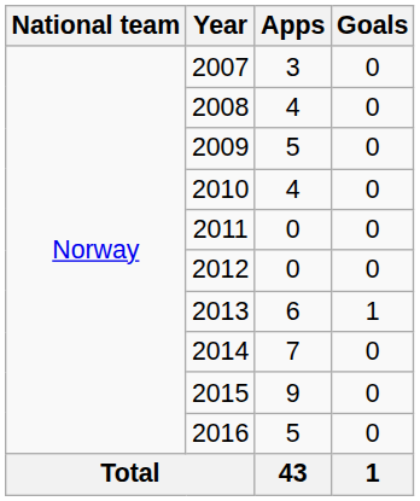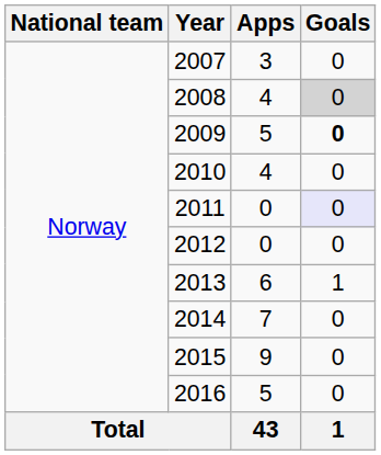2008 | Goals: no background -> lightgrey background
2009 | Goals: normal -> bold
2011 | Goals: no background -> lavender background
